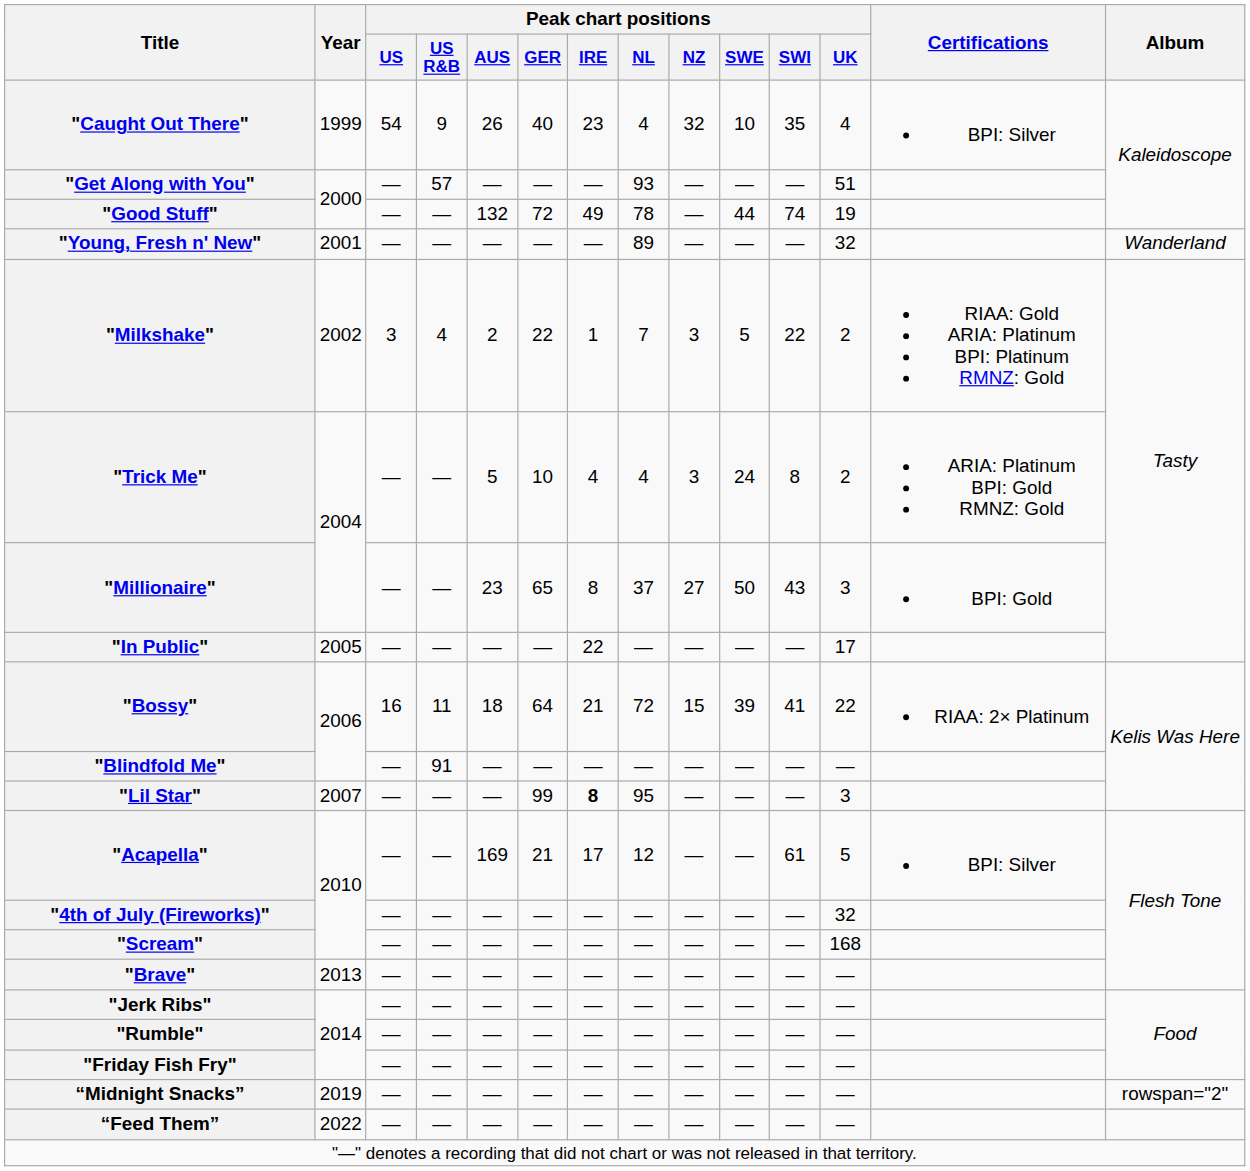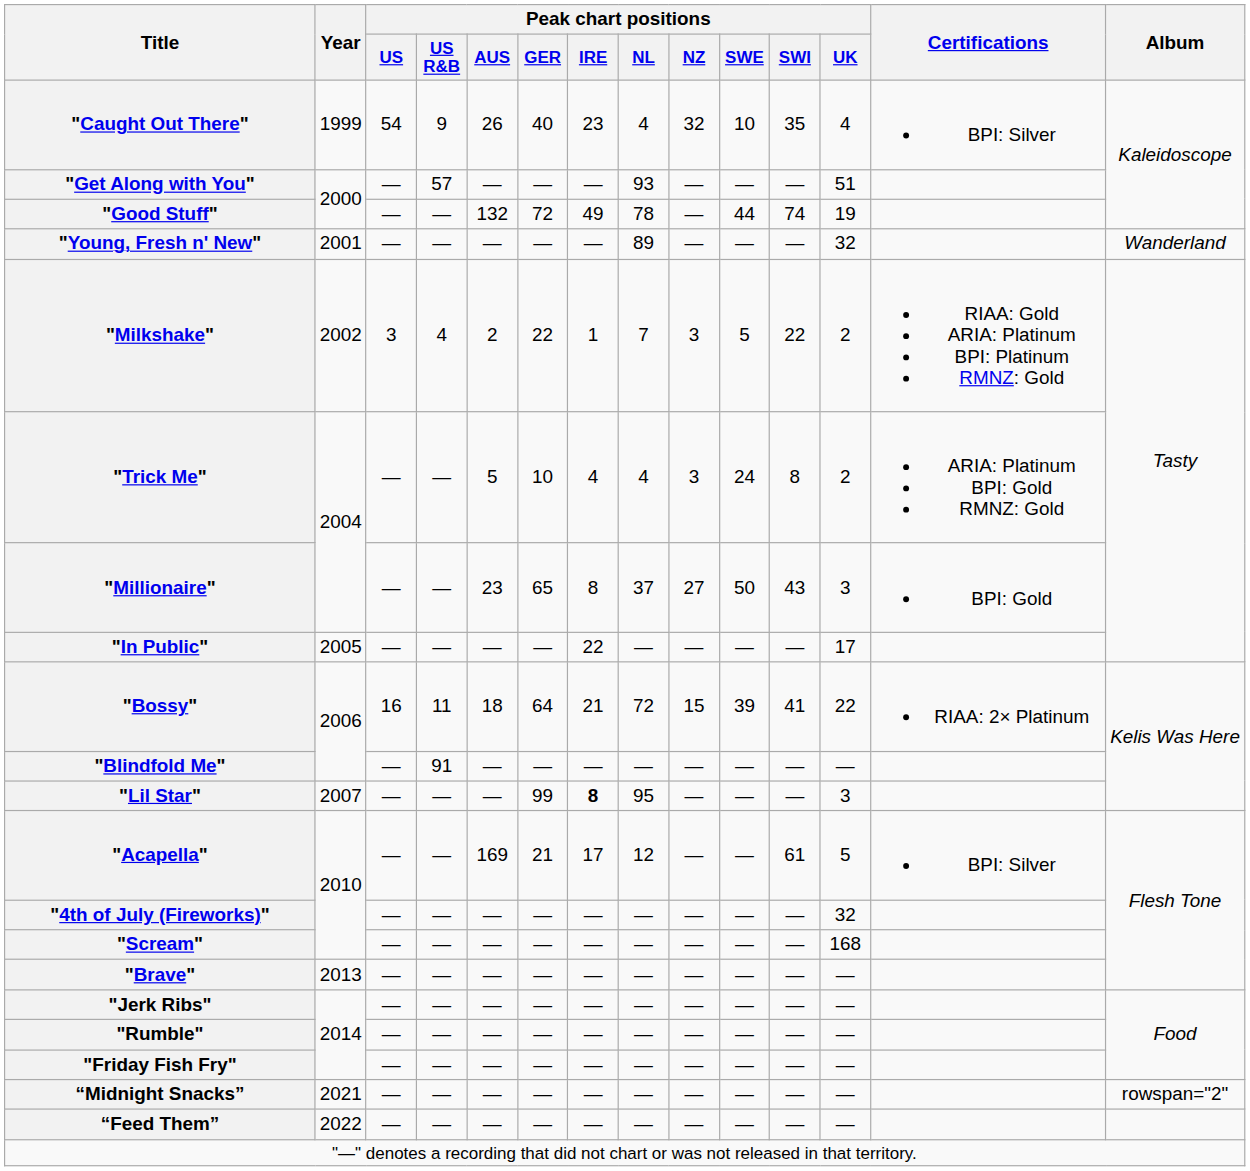“Midnight Snacks” | Year: 2019 -> 2021
